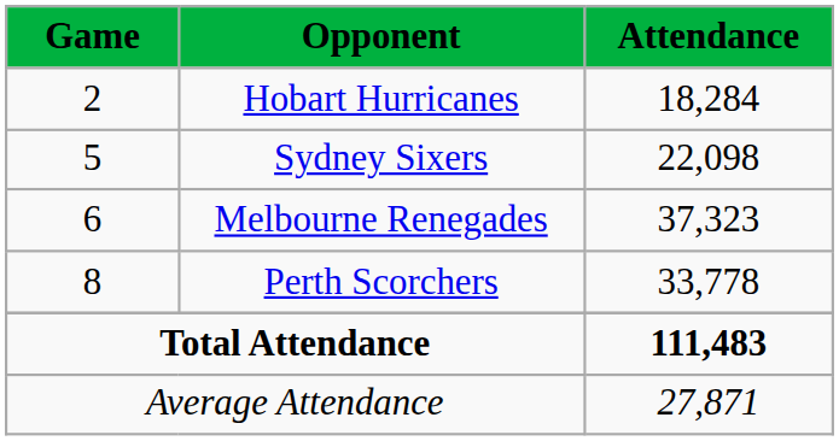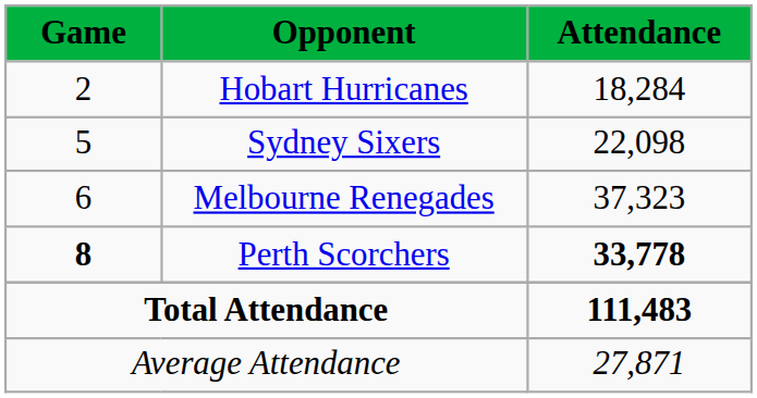Perth Scorchers | Game: normal -> bold
Perth Scorchers | Attendance: normal -> bold
